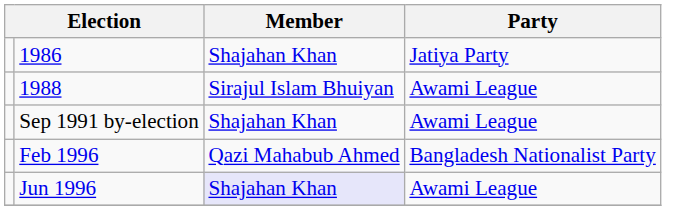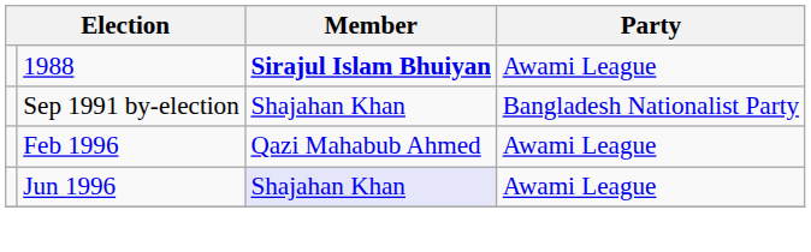- row: 1986 | Shajahan Khan | Jatiya Party
1988 | Member: normal -> bold
Sep 1991 by-election | Party: Awami League -> Bangladesh Nationalist Party
Feb 1996 | Party: Bangladesh Nationalist Party -> Awami League
